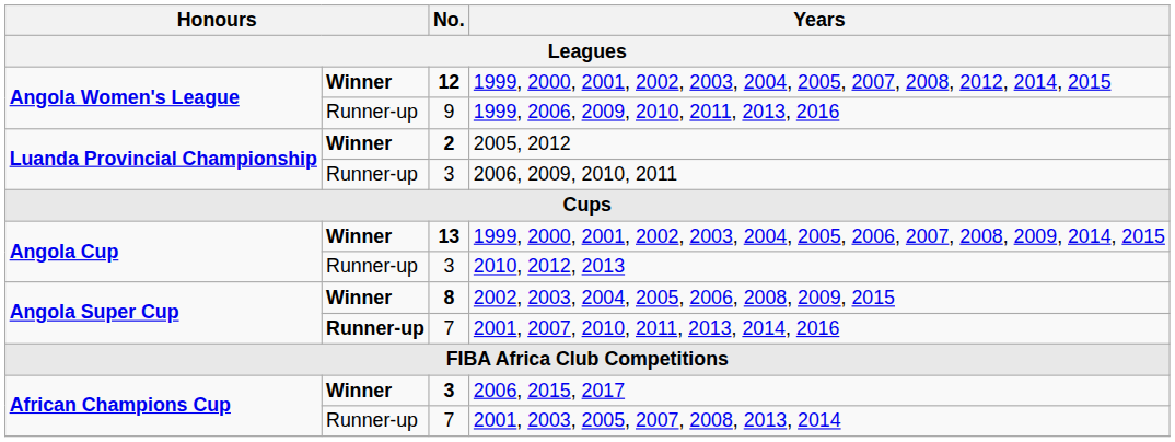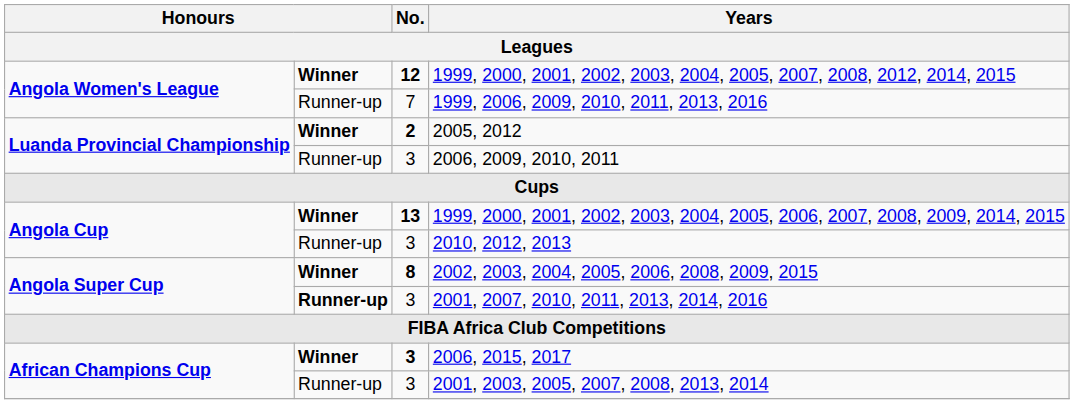1999, 2006, 2009, 2010, 2011, 2013, 2016 | No.: 9 -> 7
2001, 2007, 2010, 2011, 2013, 2014, 2016 | No.: 7 -> 3
2001, 2003, 2005, 2007, 2008, 2013, 2014 | No.: 7 -> 3
